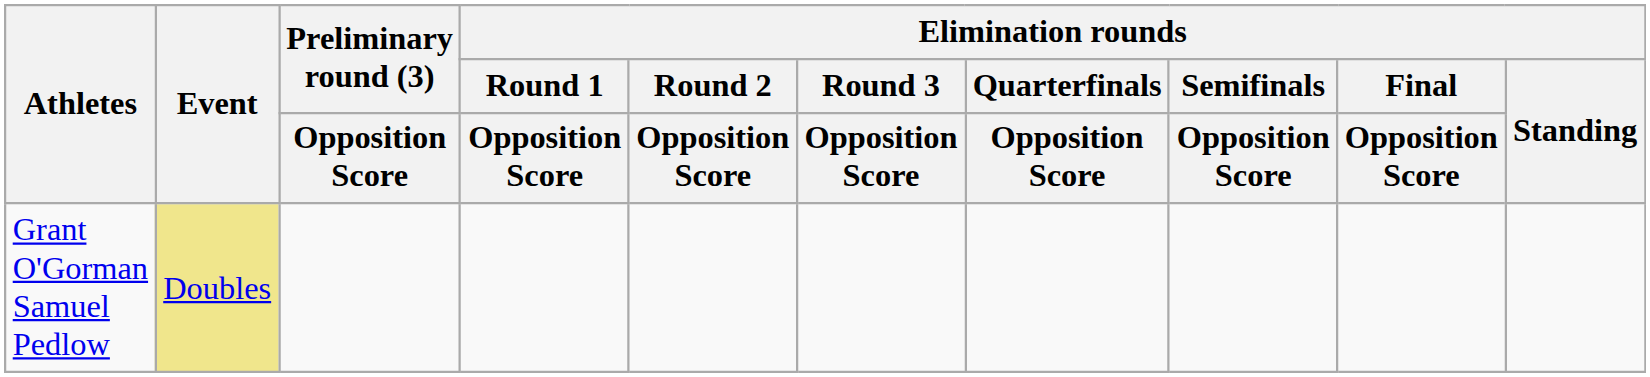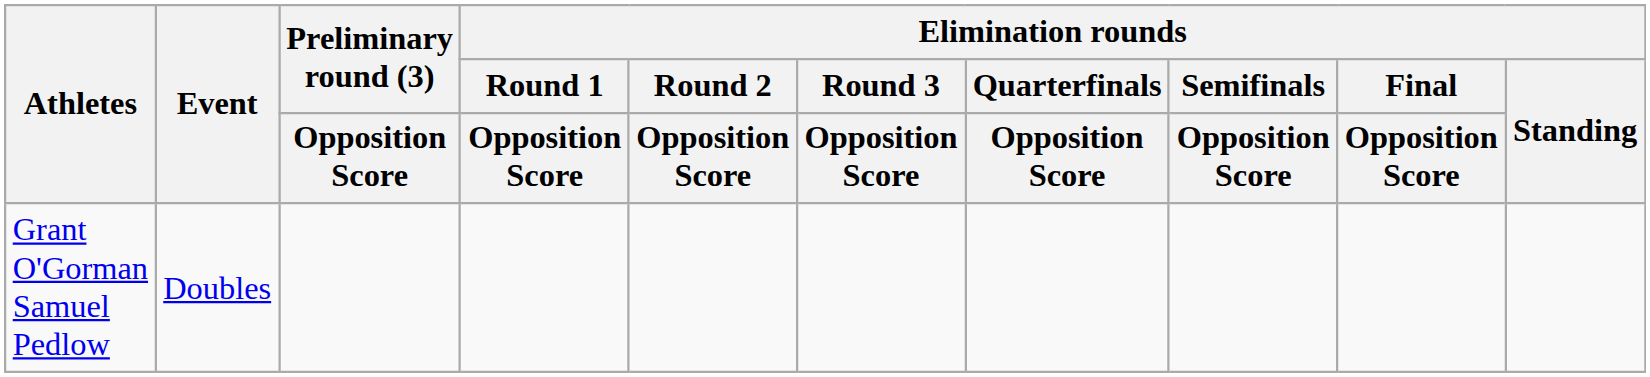Grant O'Gorman Samuel Pedlow | Event: khaki background -> no background
